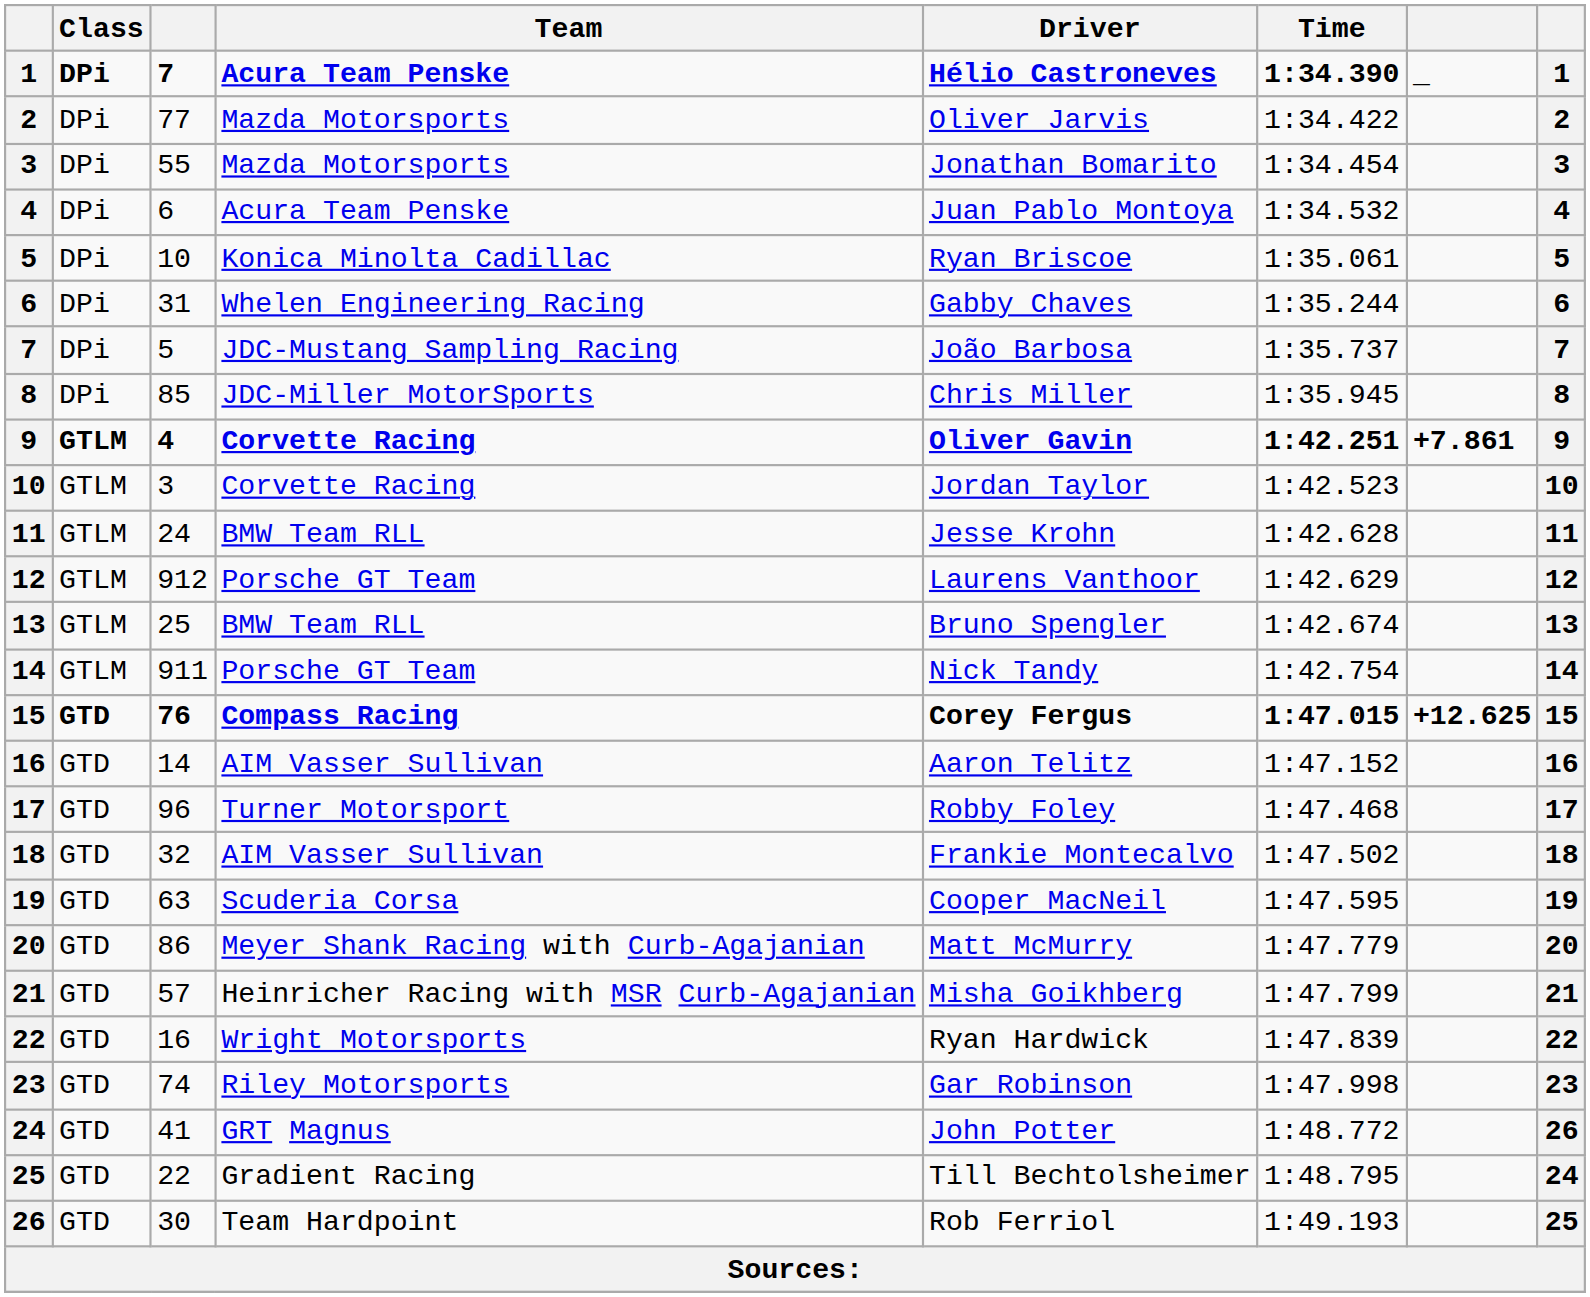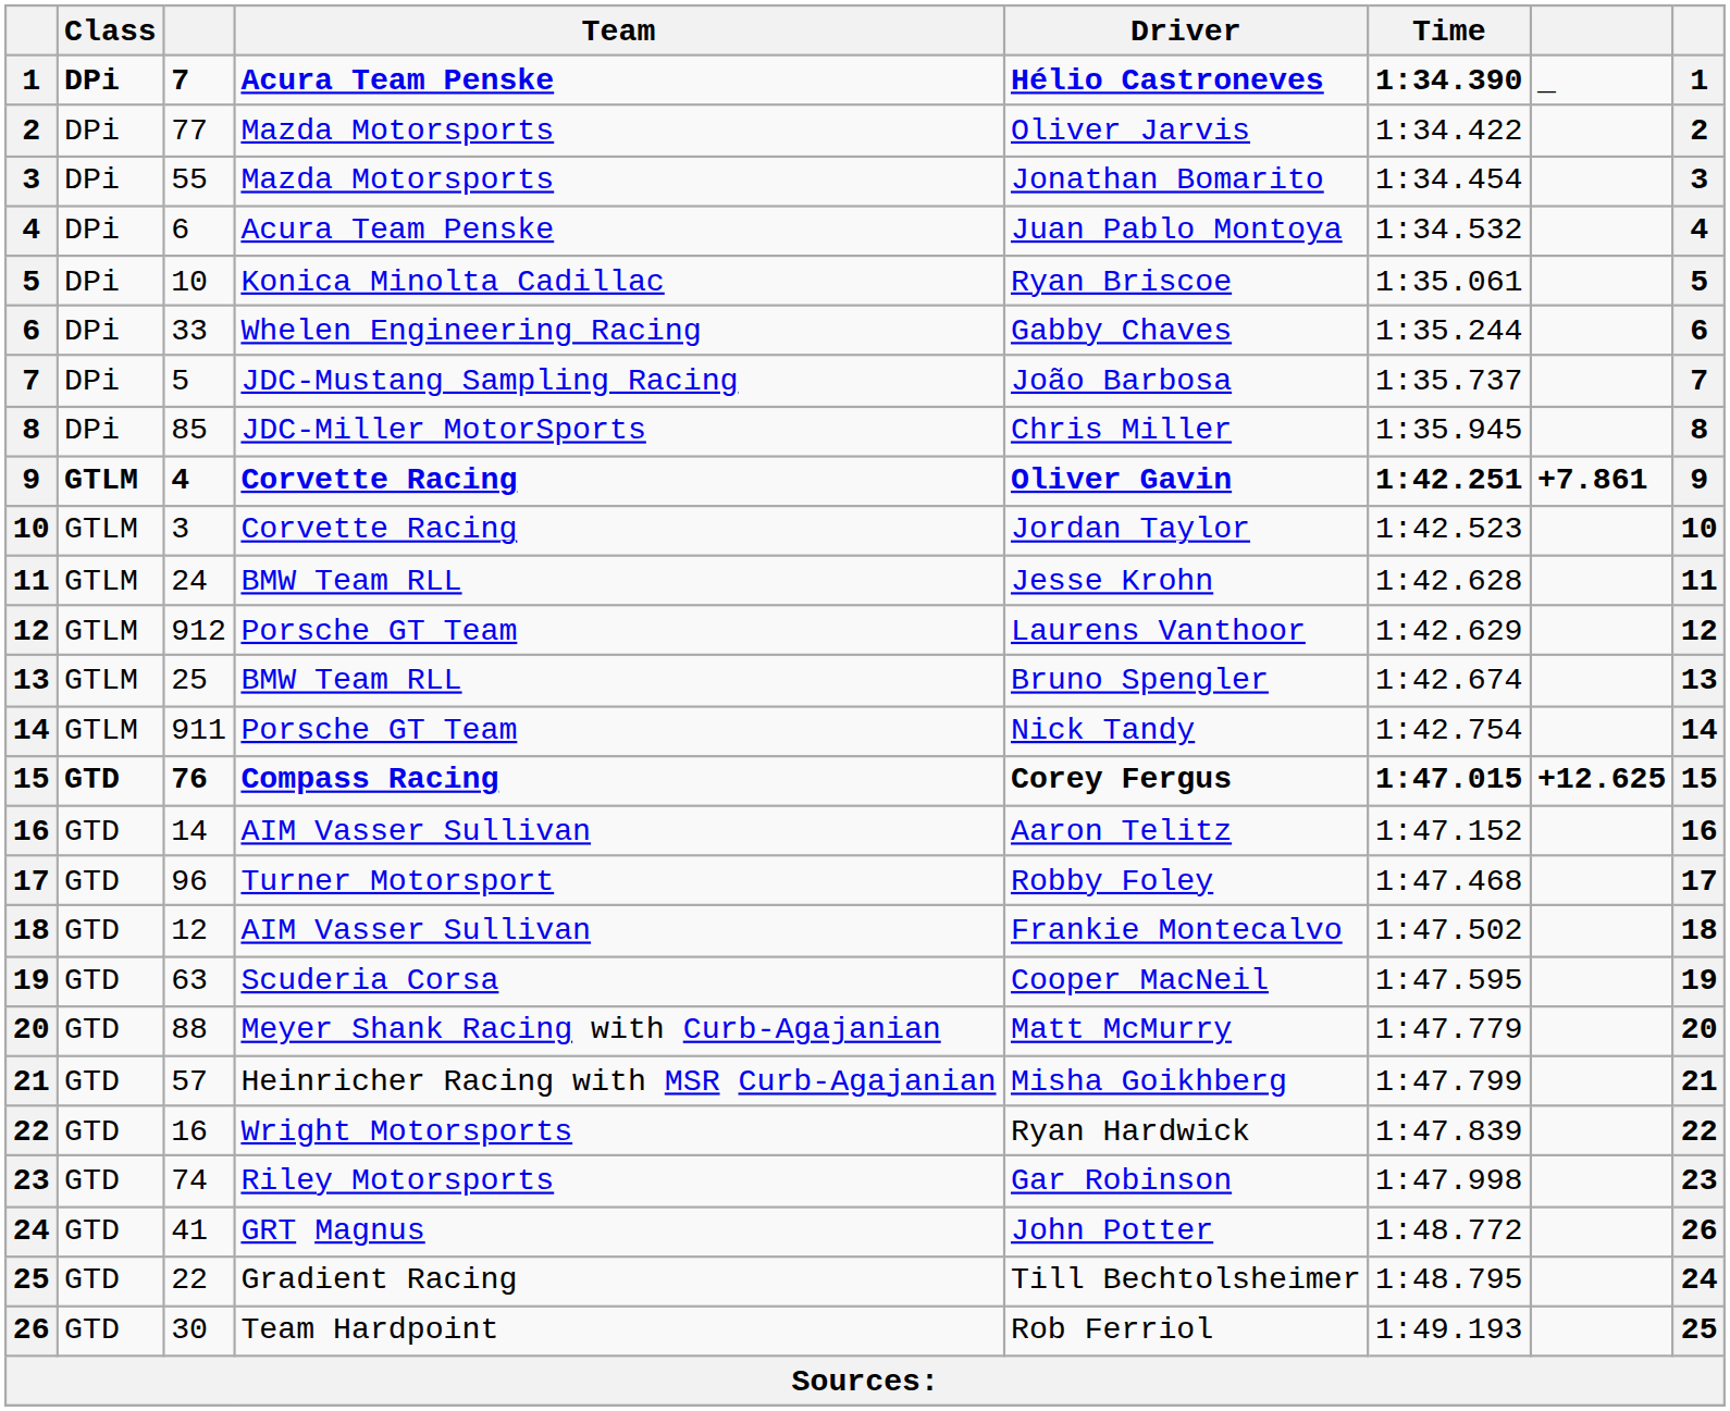row 7 | column 3: 31 -> 33
row 19 | column 3: 32 -> 12
row 21 | column 3: 86 -> 88
